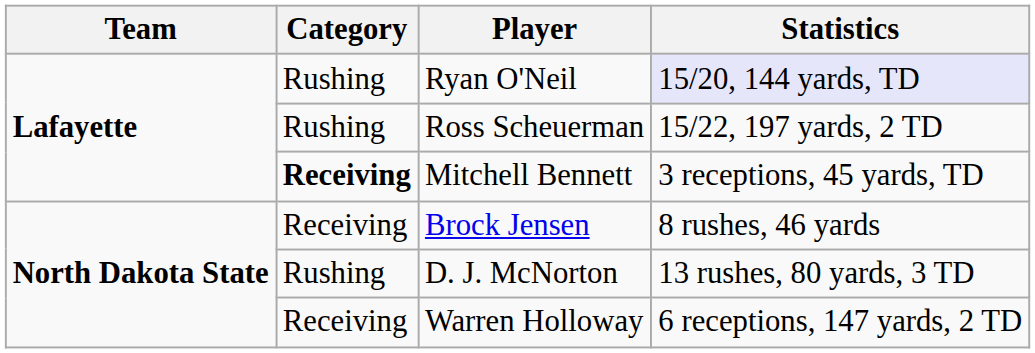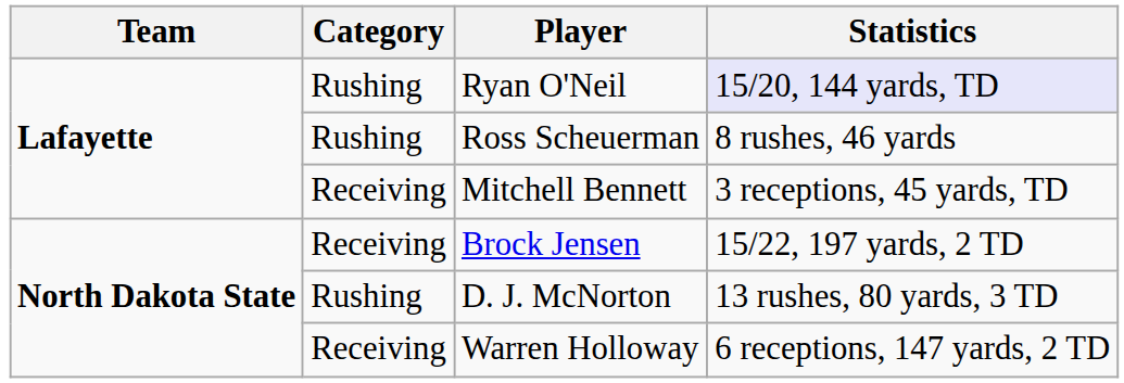Ross Scheuerman | Statistics: 15/22, 197 yards, 2 TD -> 8 rushes, 46 yards
Mitchell Bennett | Category: bold -> normal
Brock Jensen | Statistics: 8 rushes, 46 yards -> 15/22, 197 yards, 2 TD
